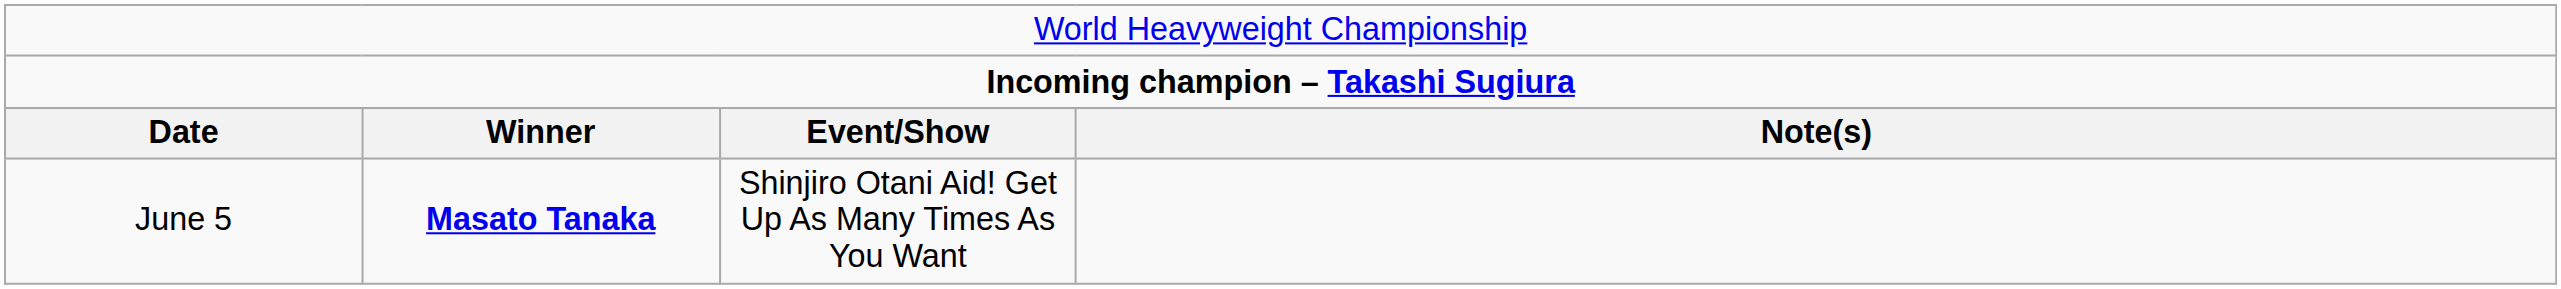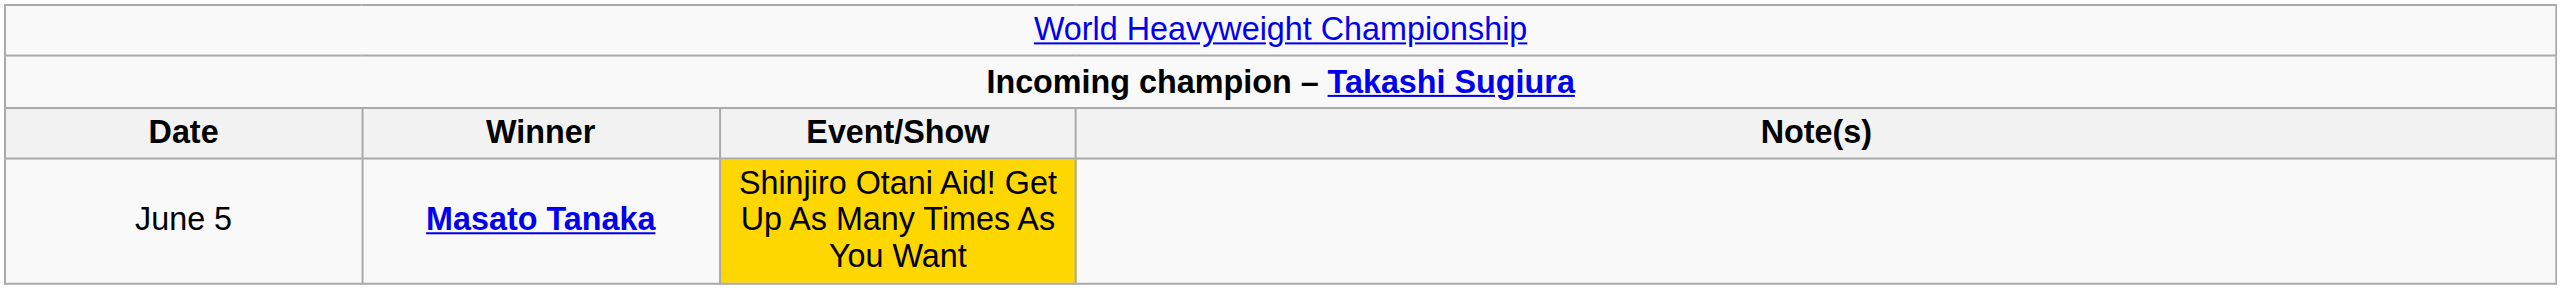June 5 | column 3: no background -> gold background
